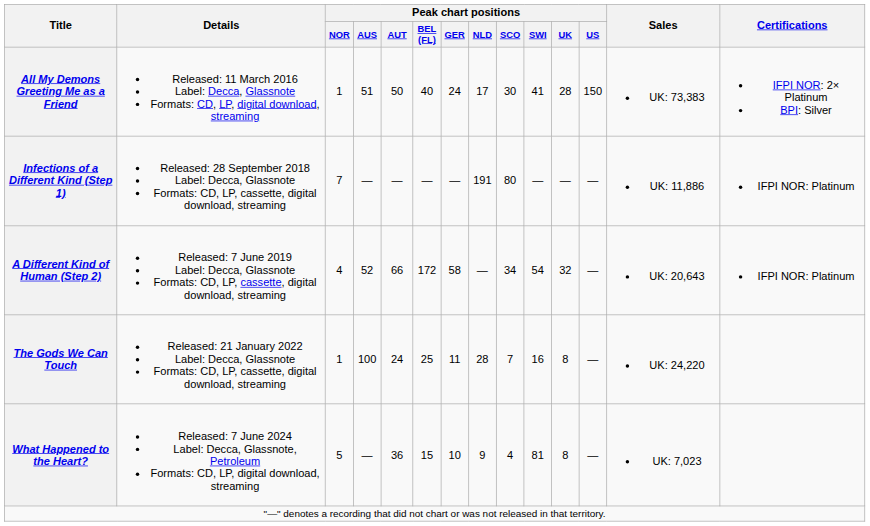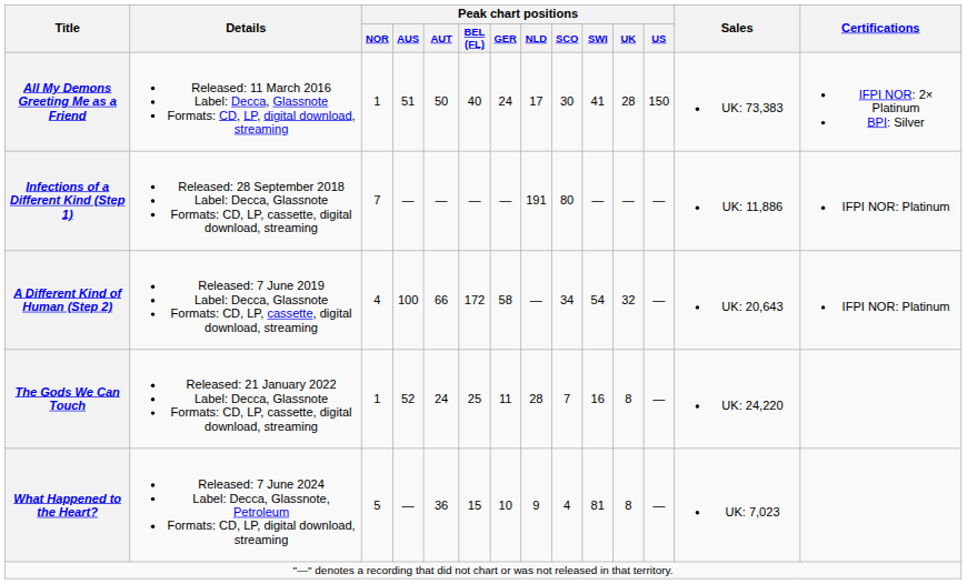A Different Kind of Human (Step 2) | Peak chart positions / AUS: 52 -> 100
The Gods We Can Touch | Peak chart positions / AUS: 100 -> 52
